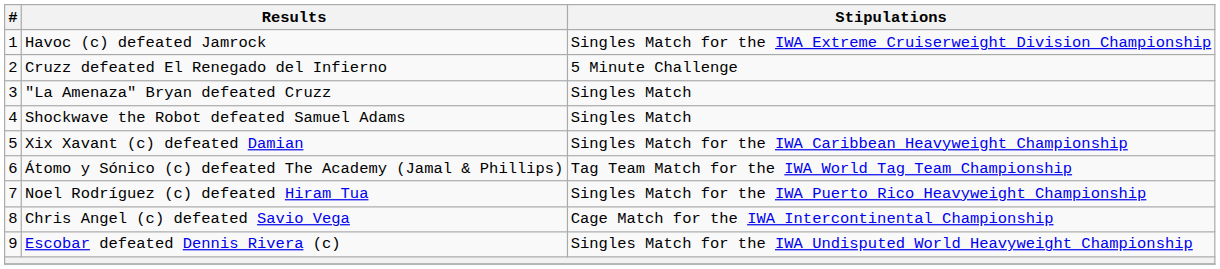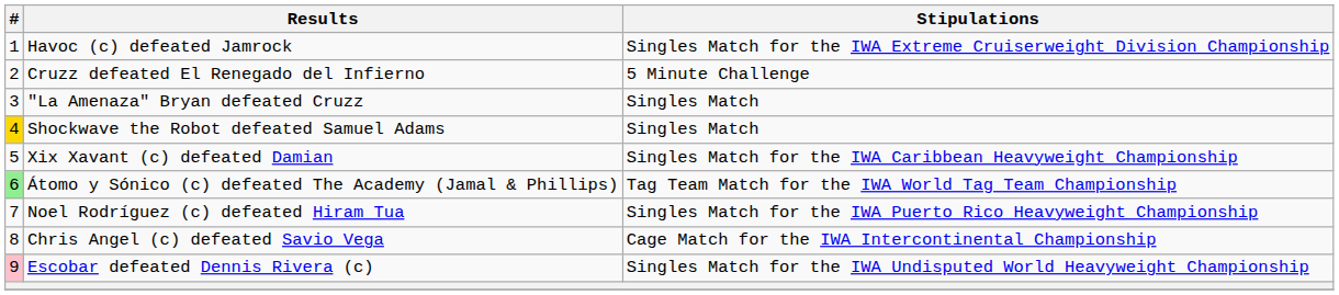Shockwave the Robot defeated Samuel Adams | #: no background -> gold background
Átomo y Sónico (c) defeated The Academy (Jamal & Phillips) | #: no background -> lightgreen background
Escobar defeated Dennis Rivera (c) | #: no background -> pink background
